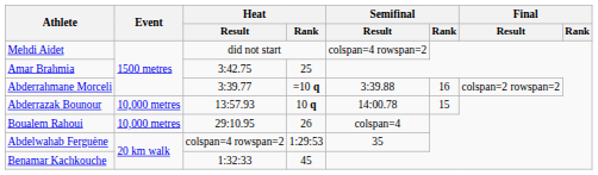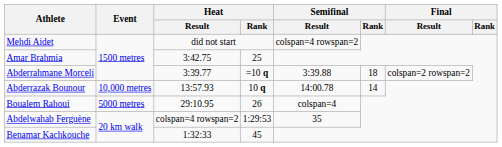Abderrahmane Morceli | Semifinal / Rank: 16 -> 18
Abderrazak Bounour | Semifinal / Rank: 15 -> 14
Boualem Rahoui | Event: 10,000 metres -> 5000 metres
